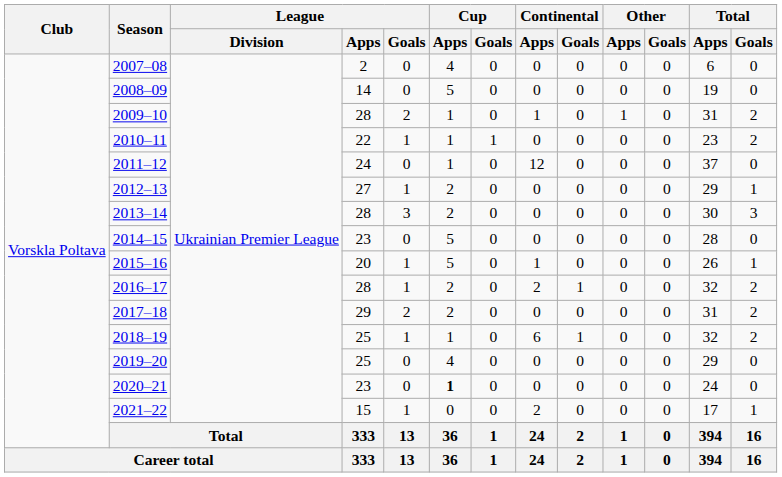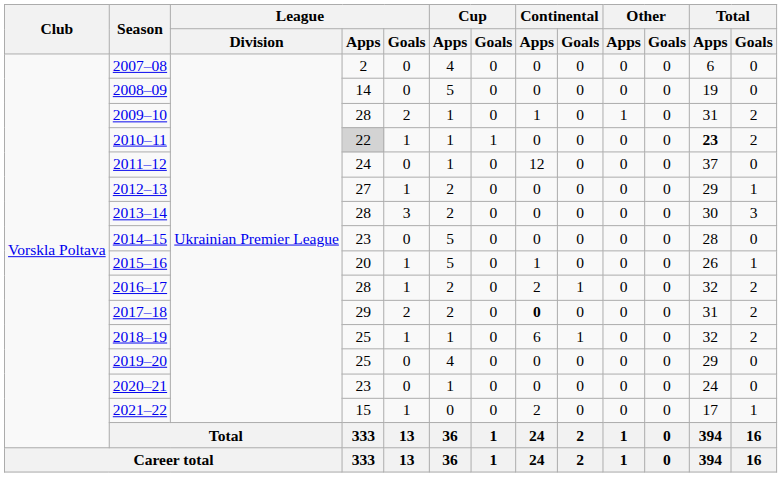2010–11 | League / Apps: no background -> lightgrey background
2010–11 | Total / Apps: normal -> bold
2017–18 | Continental / Apps: normal -> bold
2020–21 | Cup / Apps: bold -> normal
